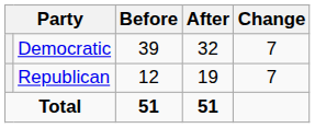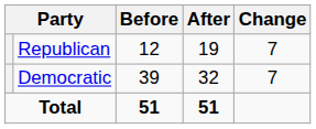rows swapped: Democratic <-> Republican
